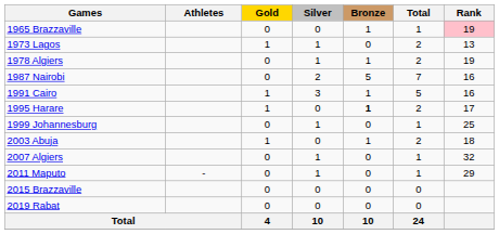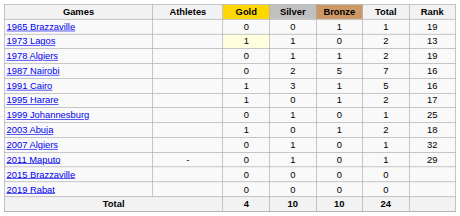1965 Brazzaville | Rank: pink background -> no background
1973 Lagos | Gold: no background -> lightyellow background
1995 Harare | Bronze: bold -> normal
